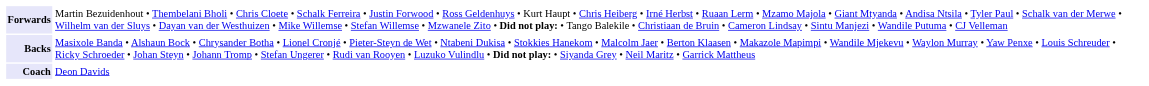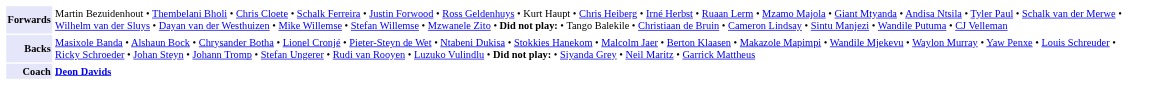Coach | column 2: normal -> bold
